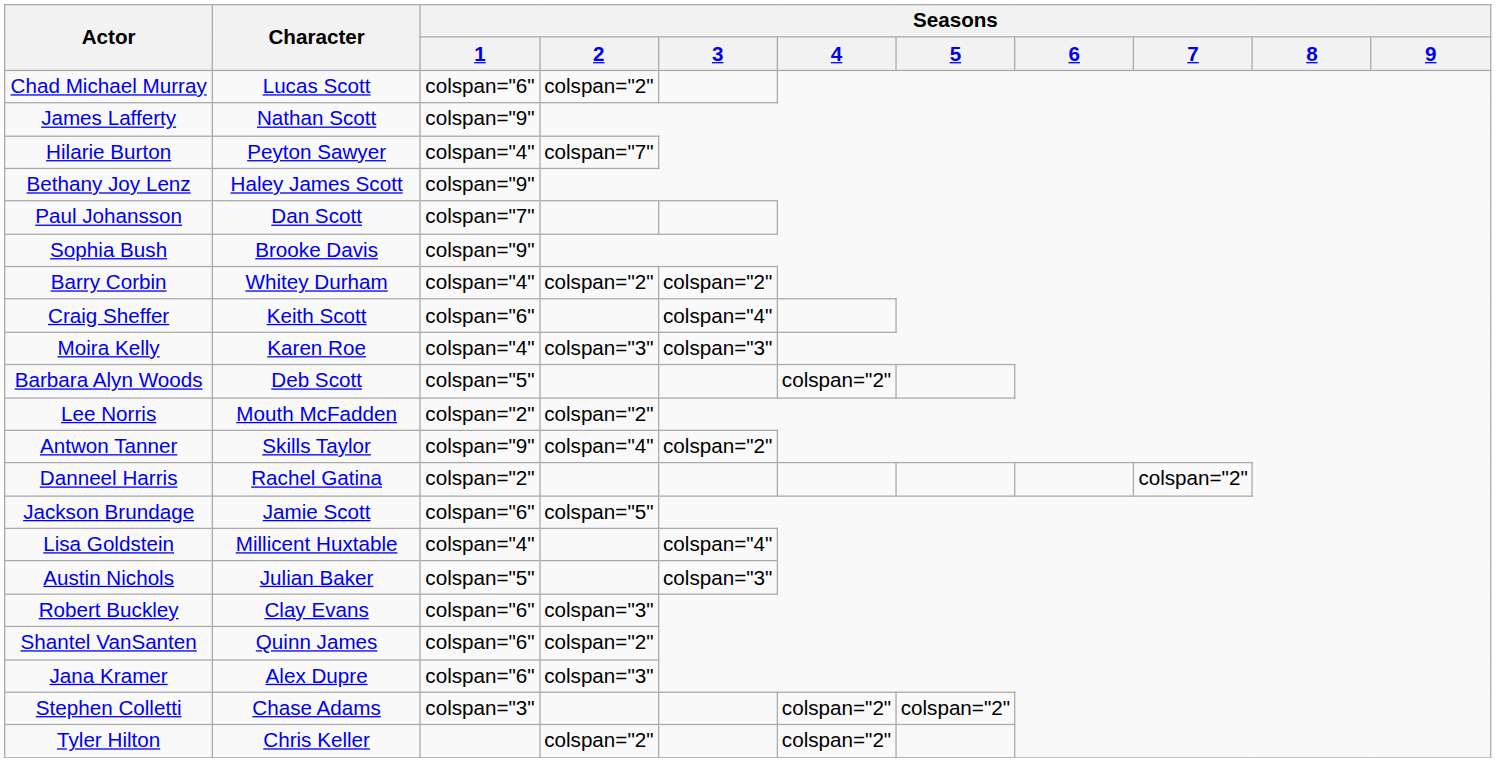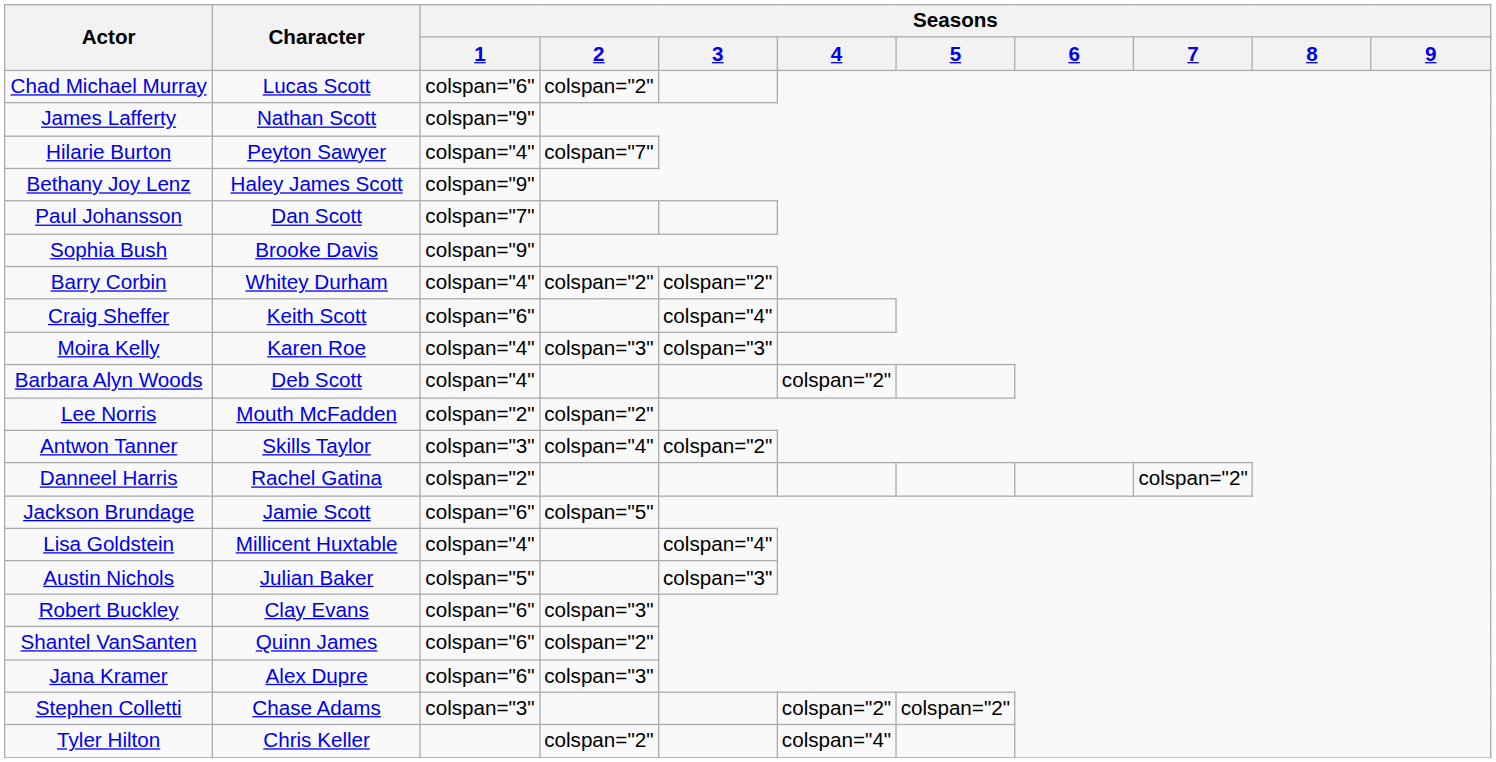Barbara Alyn Woods | Seasons / 1: colspan="5" -> colspan="4"
Antwon Tanner | Seasons / 1: colspan="9" -> colspan="3"
Tyler Hilton | Seasons / 4: colspan="2" -> colspan="4"
